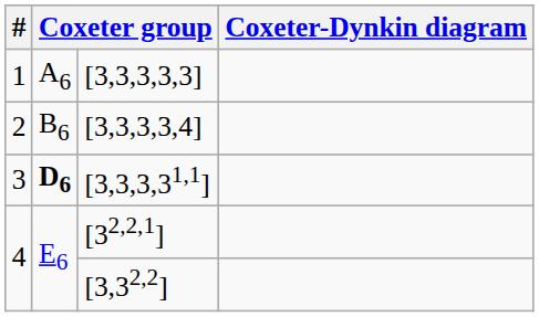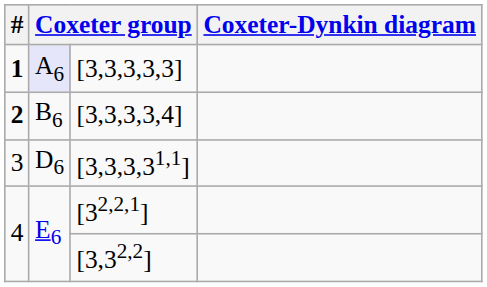[3,3,3,3,3] | #: normal -> bold
[3,3,3,3,3] | column 2: no background -> lavender background
[3,3,3,3,4] | #: normal -> bold
[3,3,3,31,1] | column 2: bold -> normal
